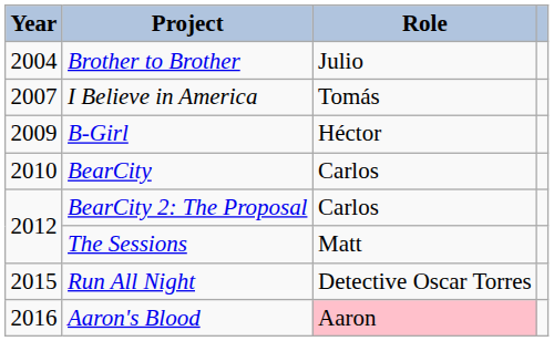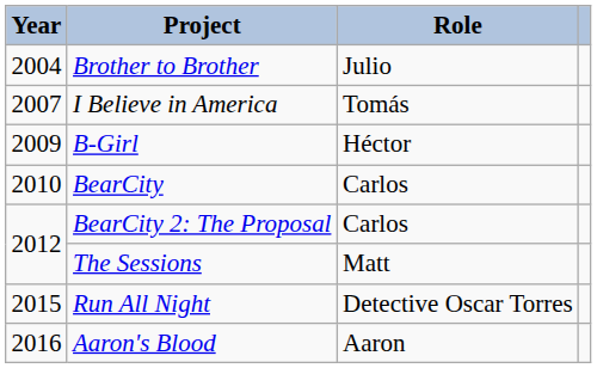Aaron's Blood | Role: pink background -> no background
